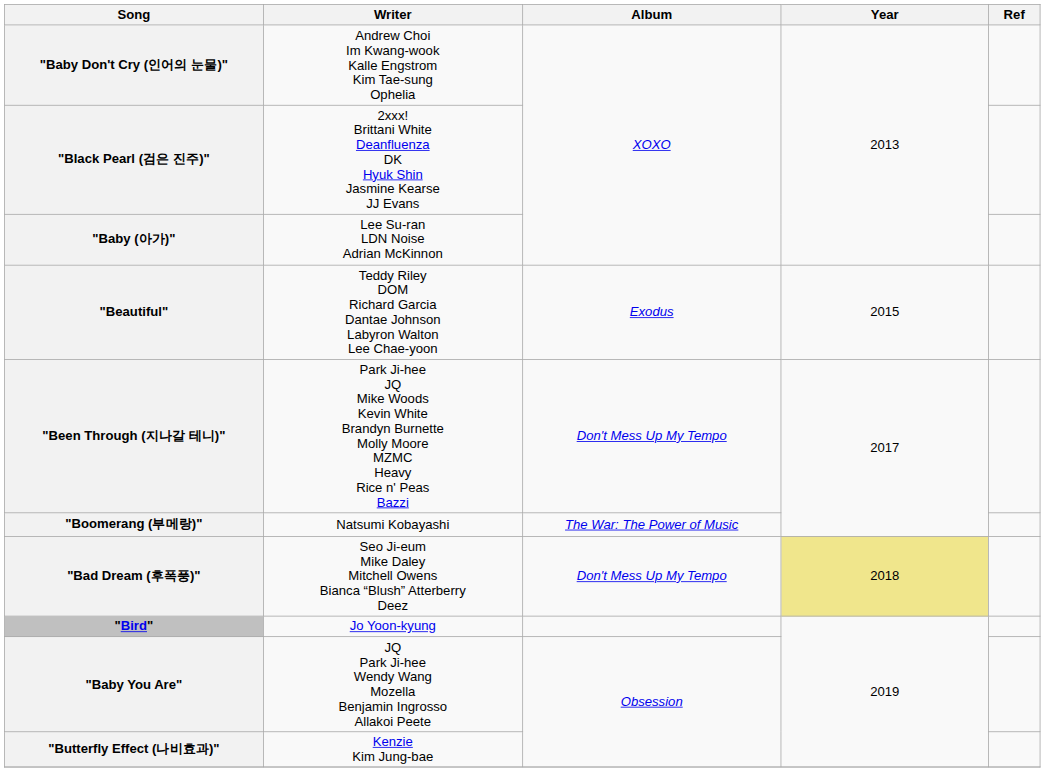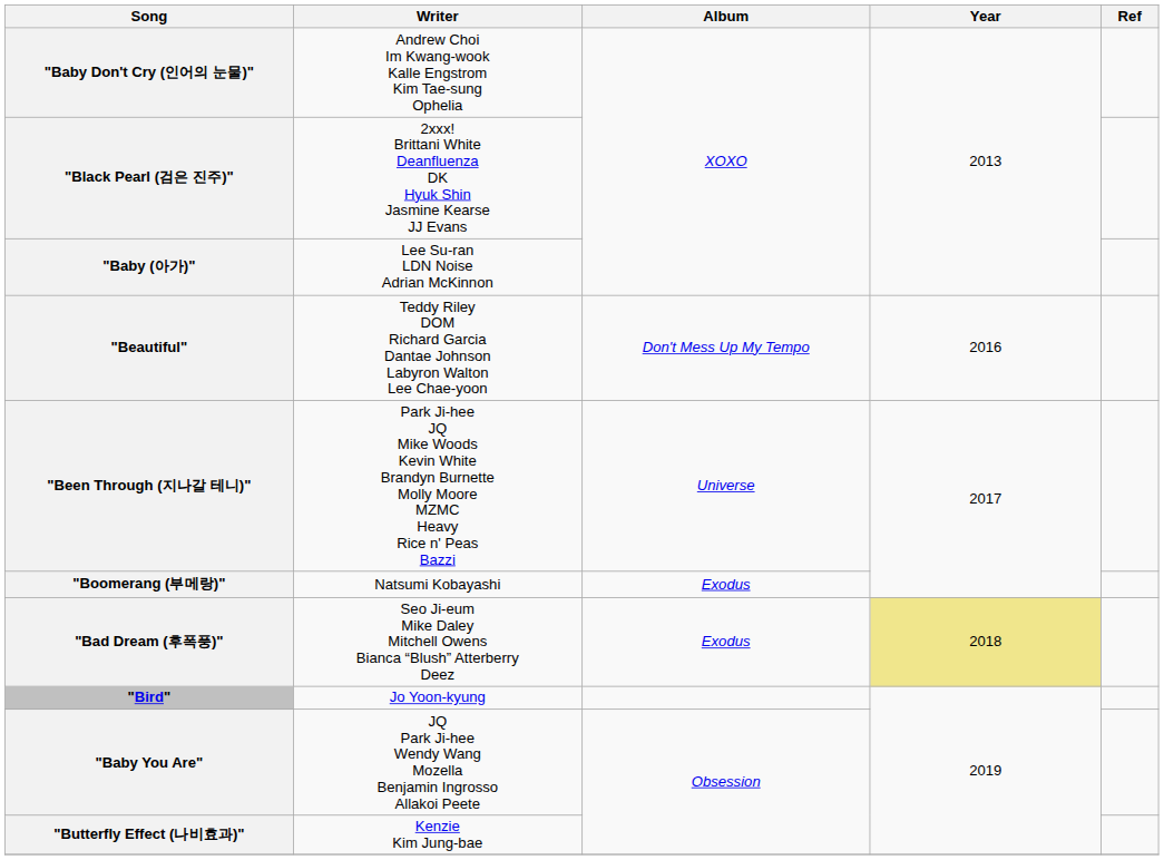"Beautiful" | Album: Exodus -> Don't Mess Up My Tempo
"Beautiful" | Year: 2015 -> 2016
"Been Through (지나갈 테니)" | Album: Don't Mess Up My Tempo -> Universe
"Boomerang (부메랑)" | Album: The War: The Power of Music -> Exodus
"Bad Dream (후폭풍)" | Album: Don't Mess Up My Tempo -> Exodus
